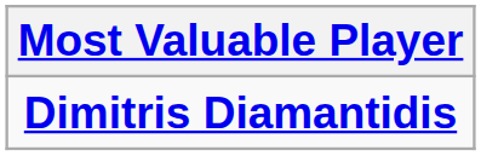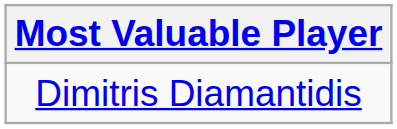row 2 | column 1: bold -> normal
